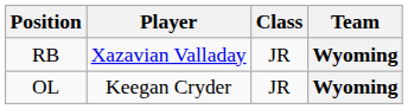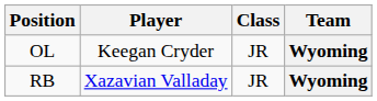rows swapped: RB <-> OL
